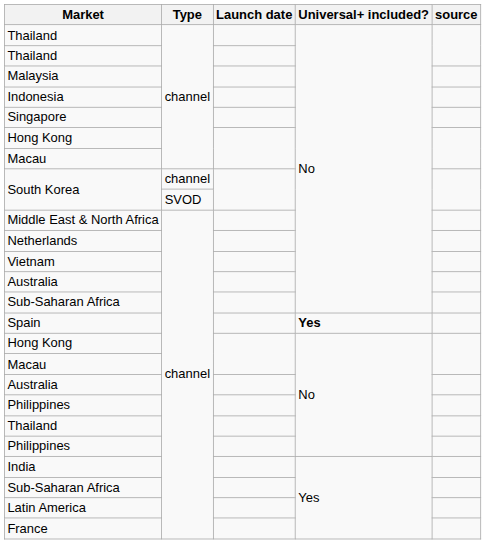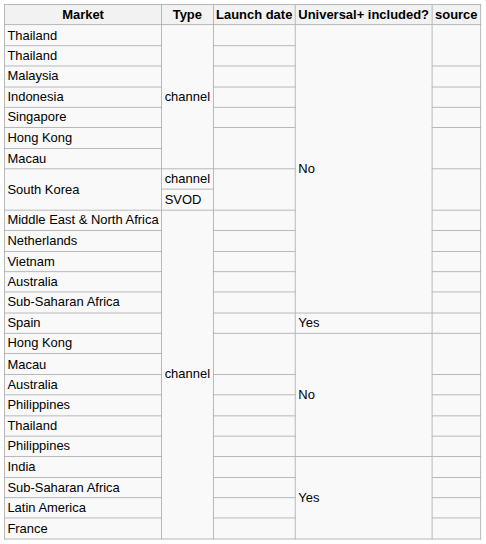Spain | Universal+ included?: bold -> normal
